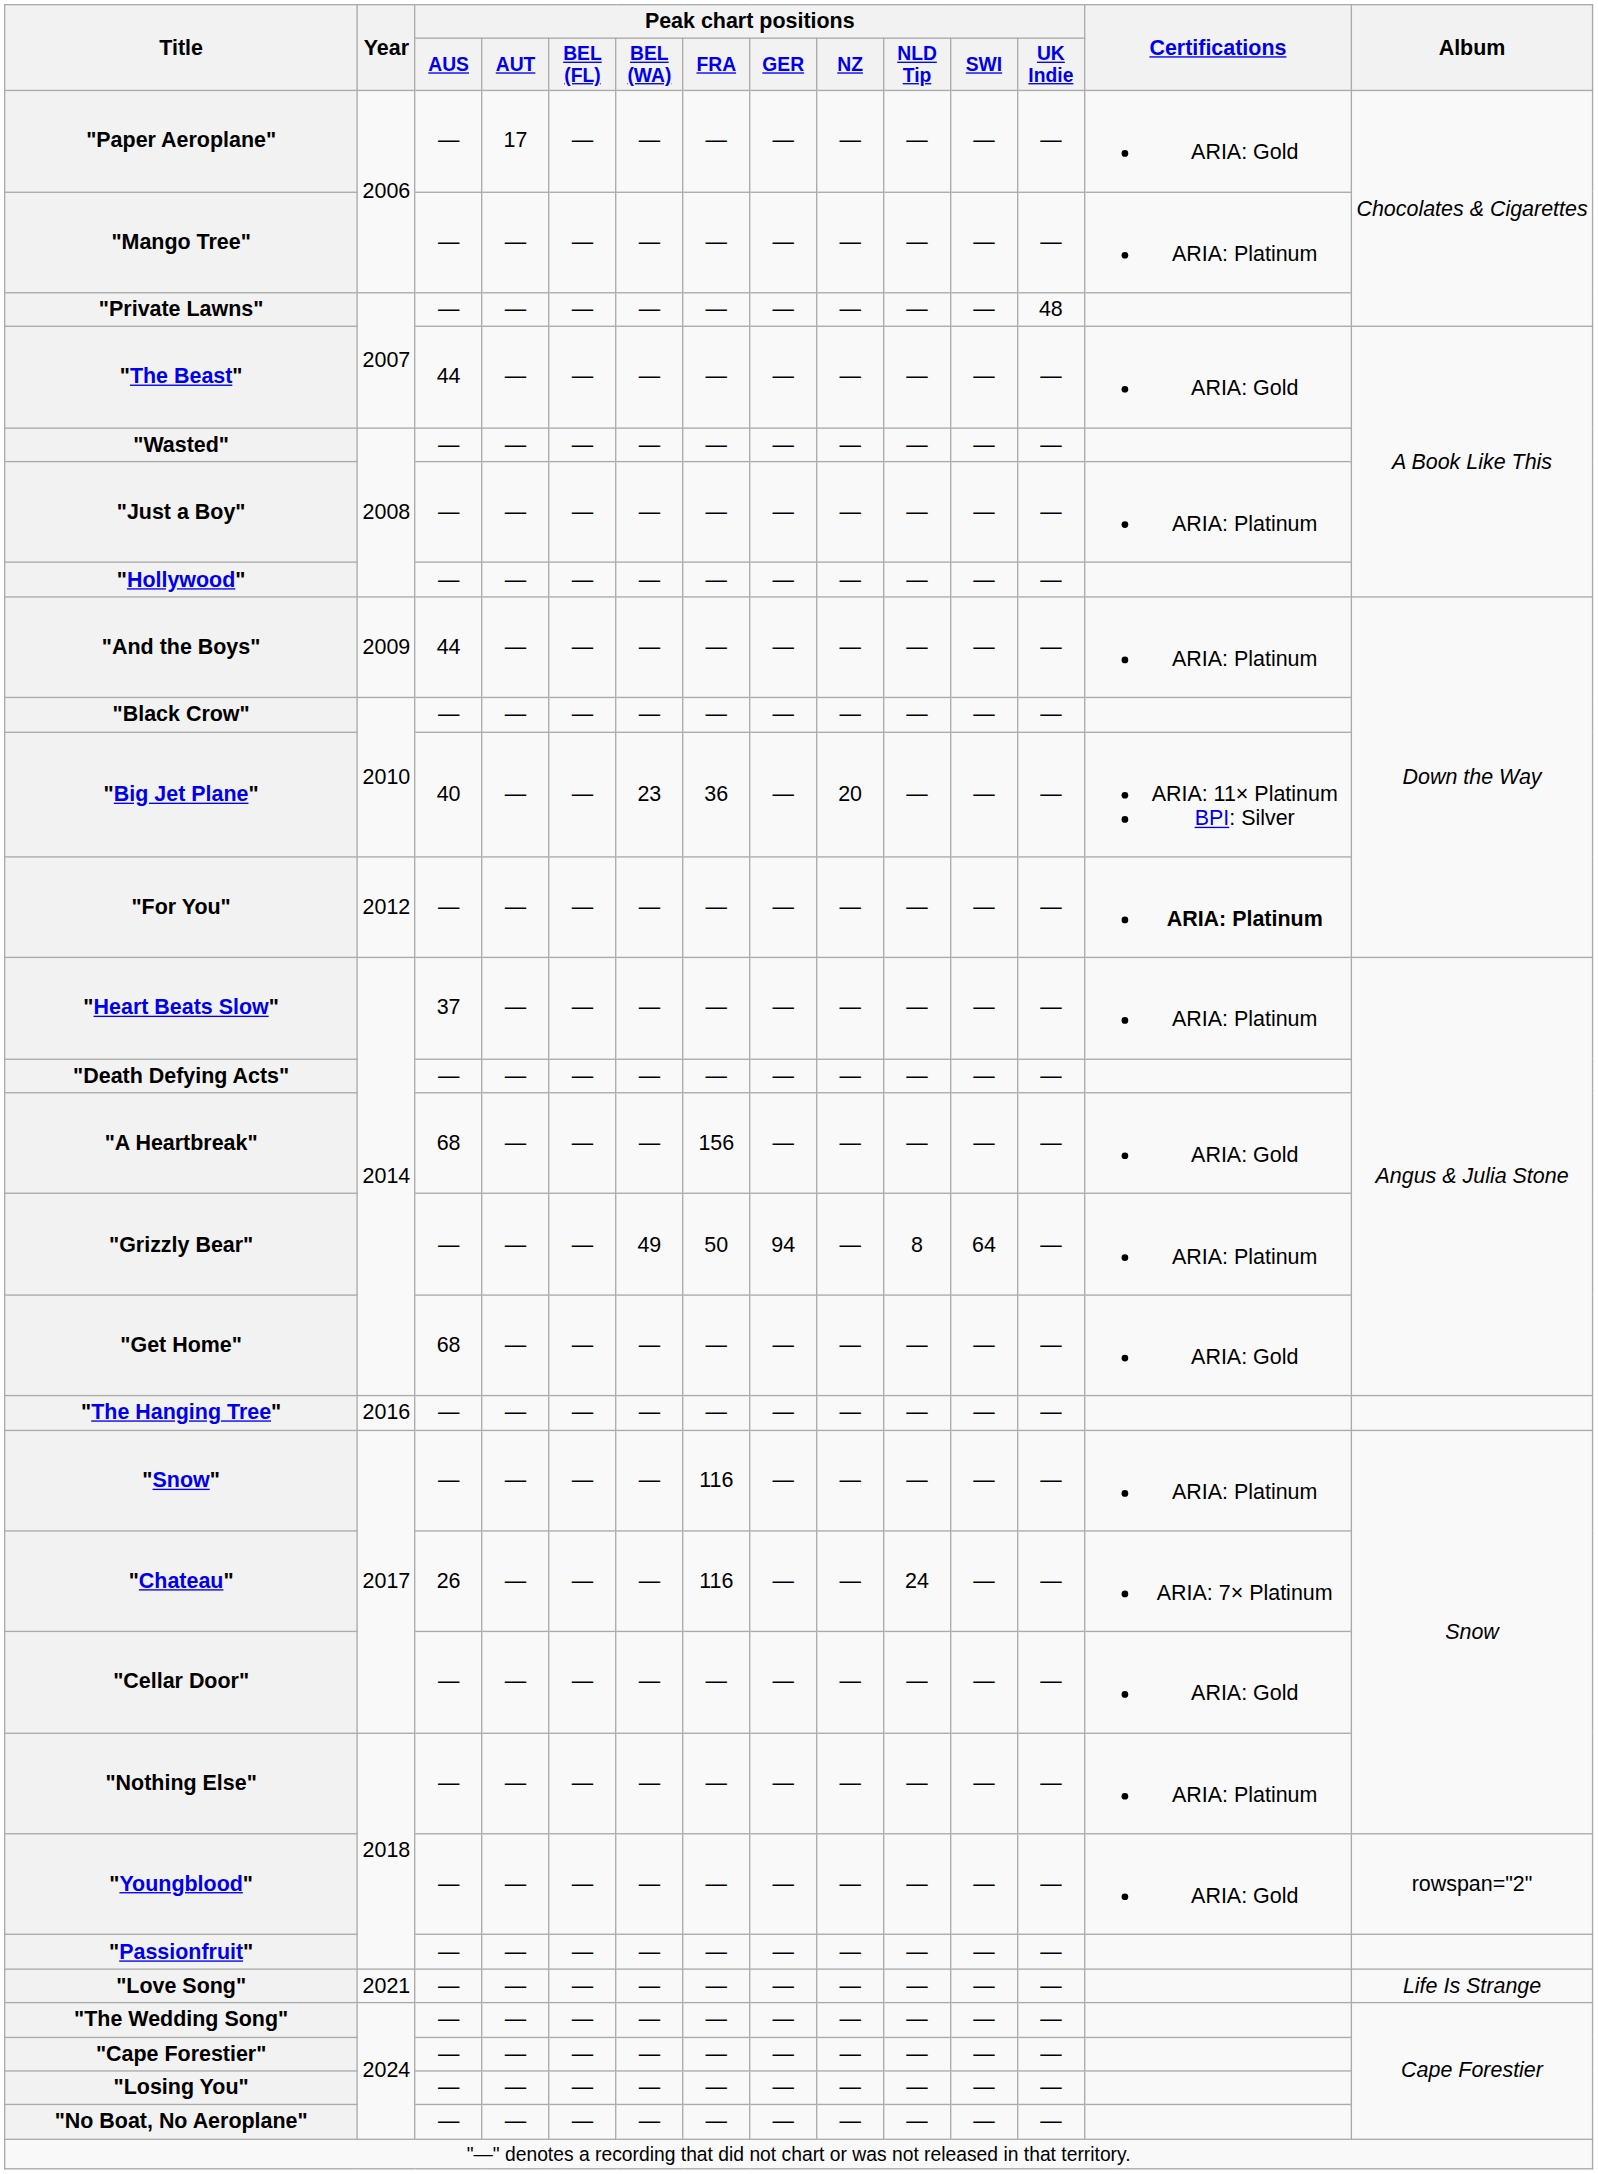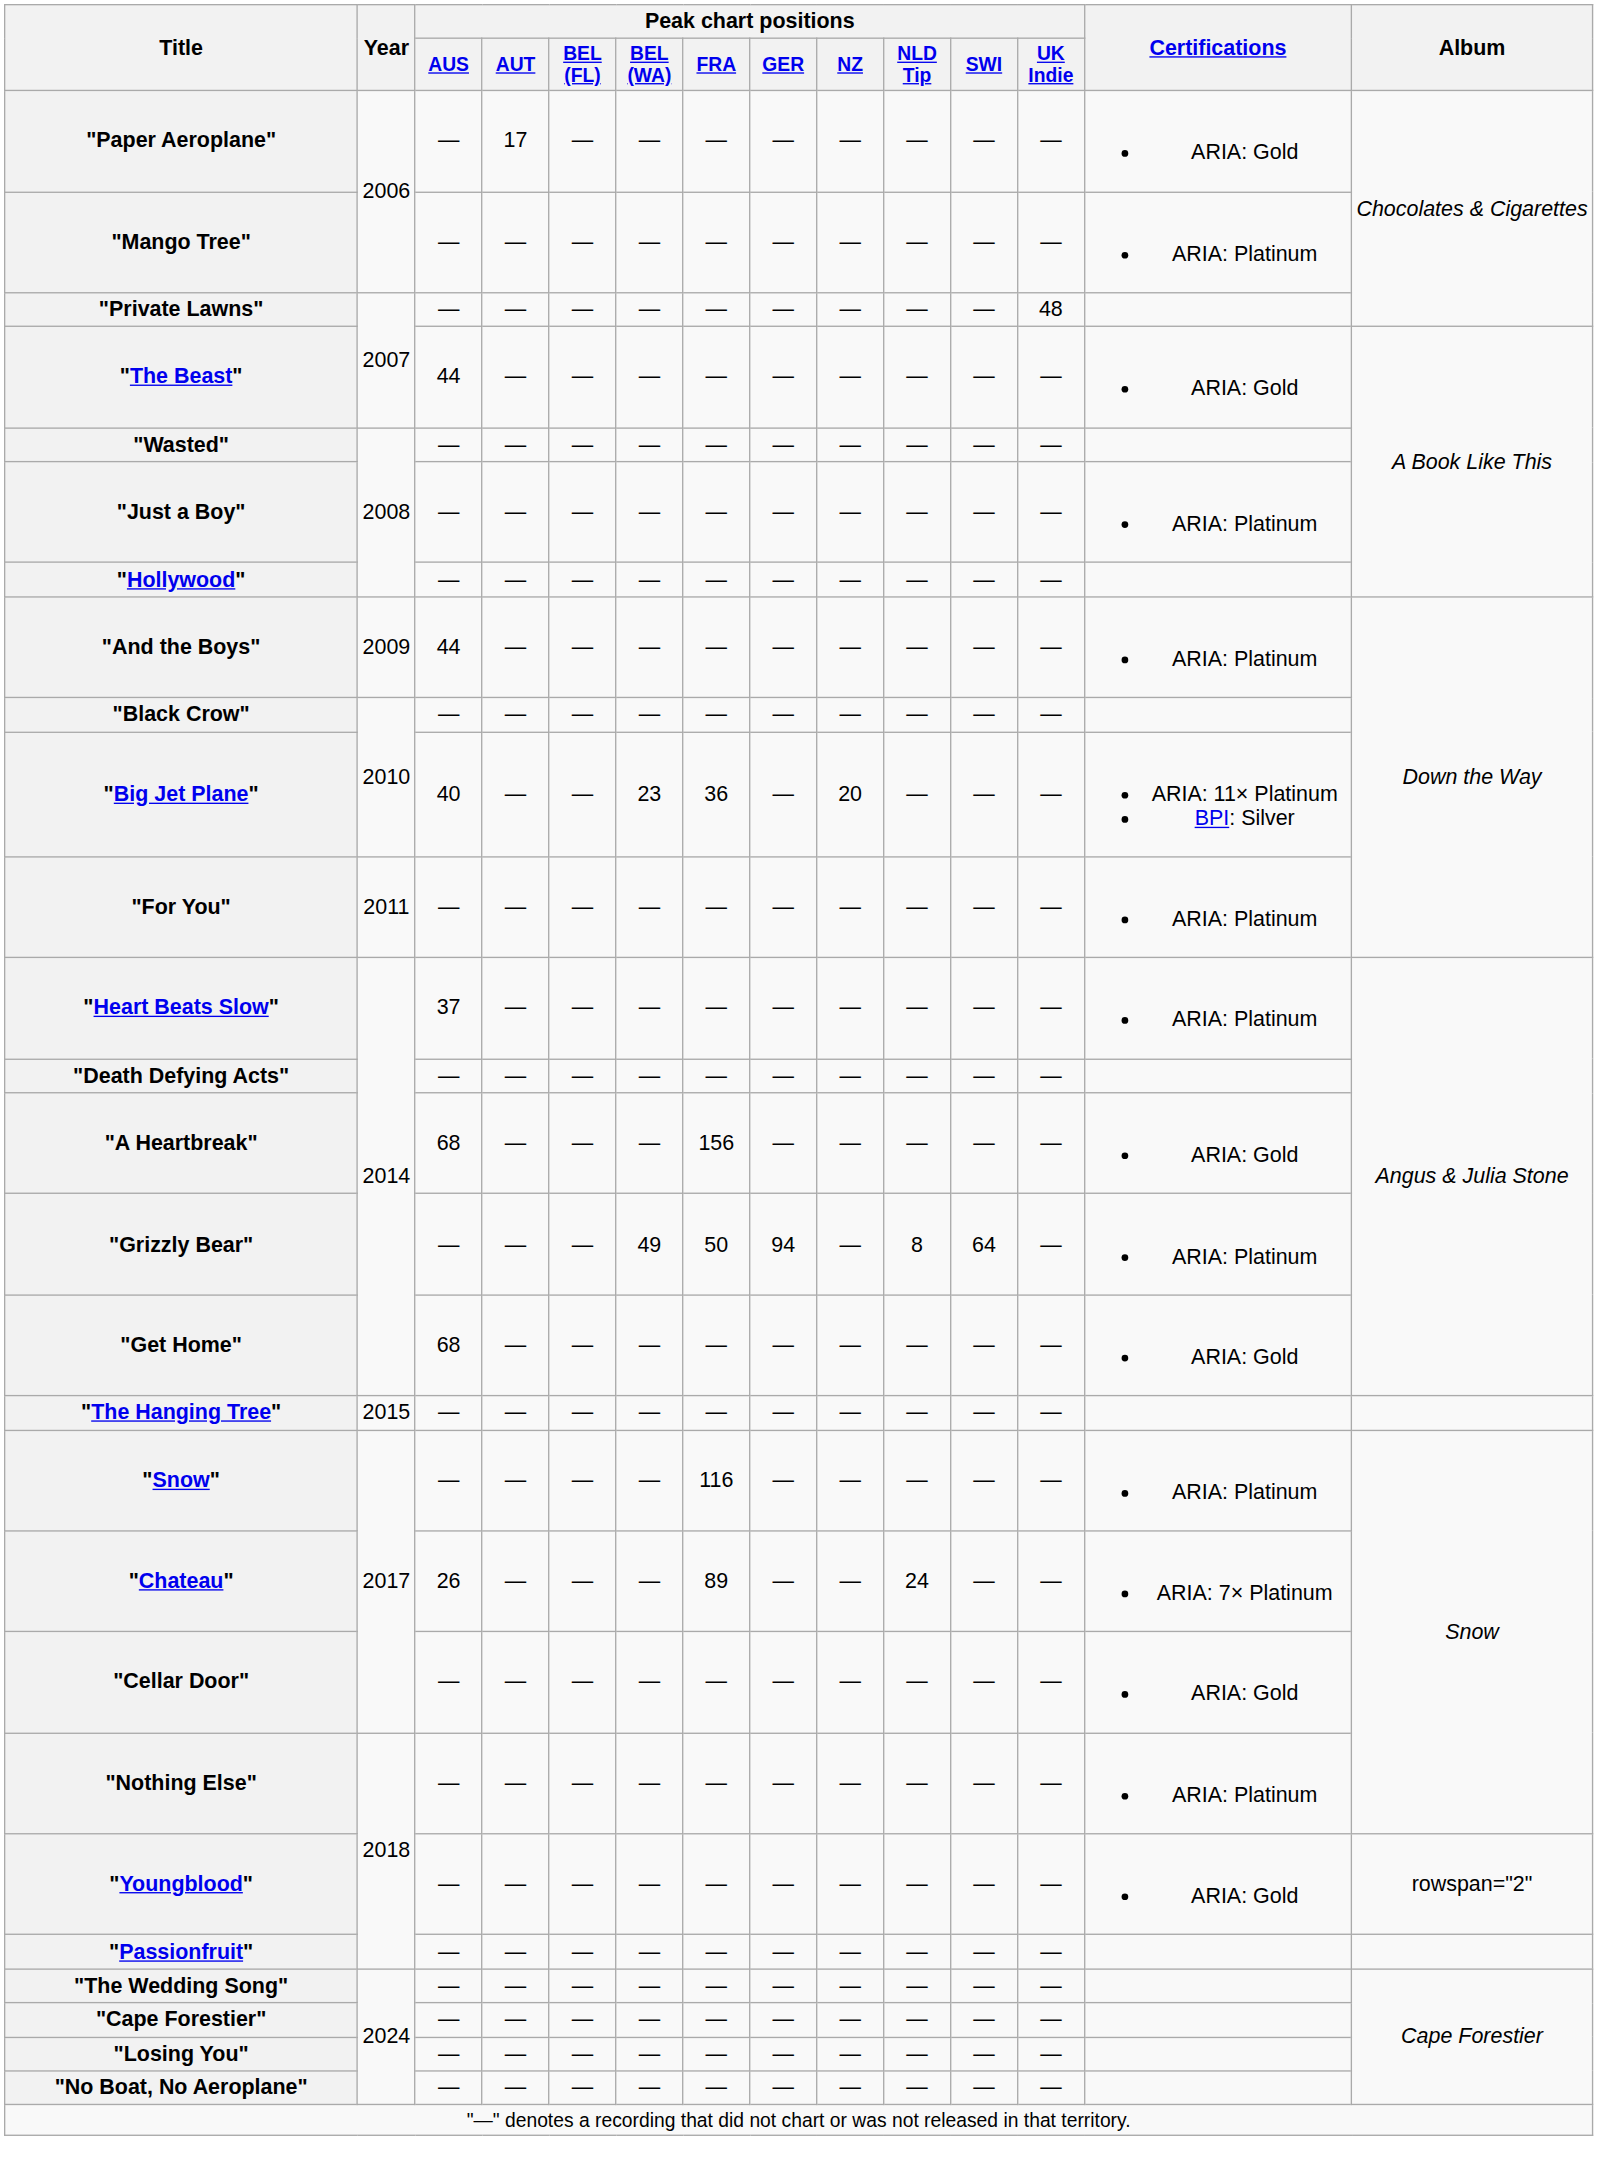"For You" | Year: 2012 -> 2011
"For You" | Certifications: bold -> normal
"The Hanging Tree" | Year: 2016 -> 2015
"Chateau" | Peak chart positions / FRA: 116 -> 89
- row: "Love Song" | 2021 | — | — | — | — | — | — | — | — | — | — | Life Is Strange
